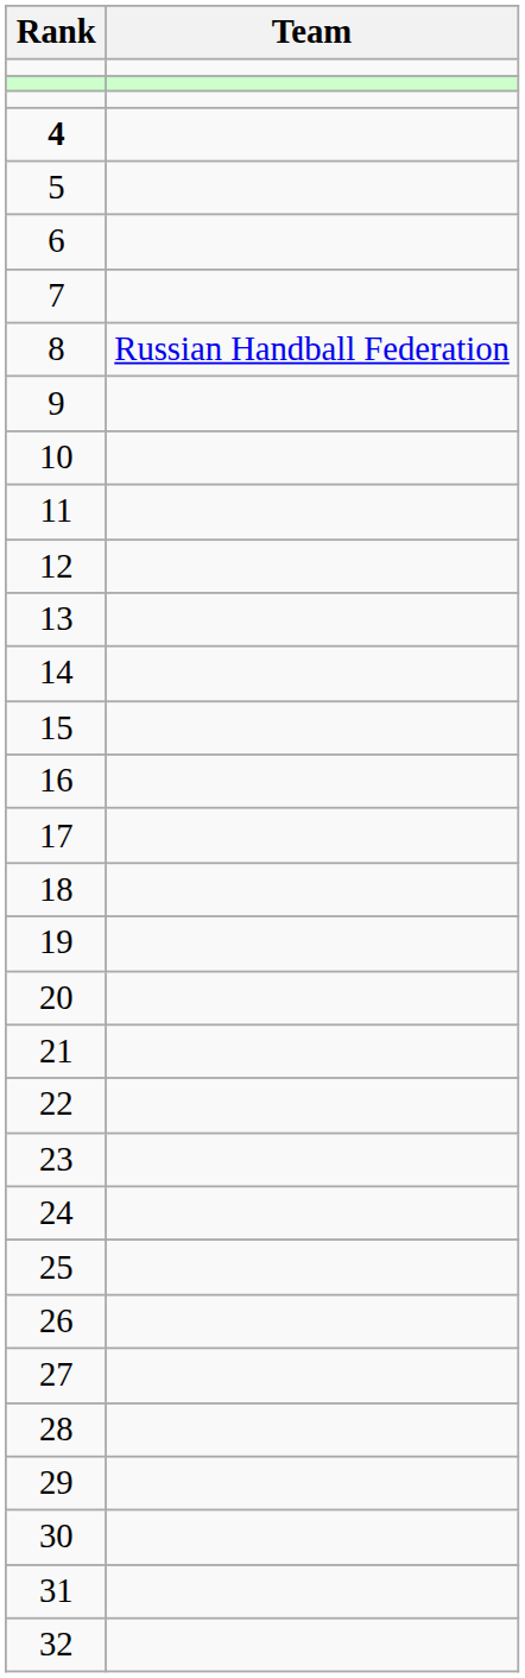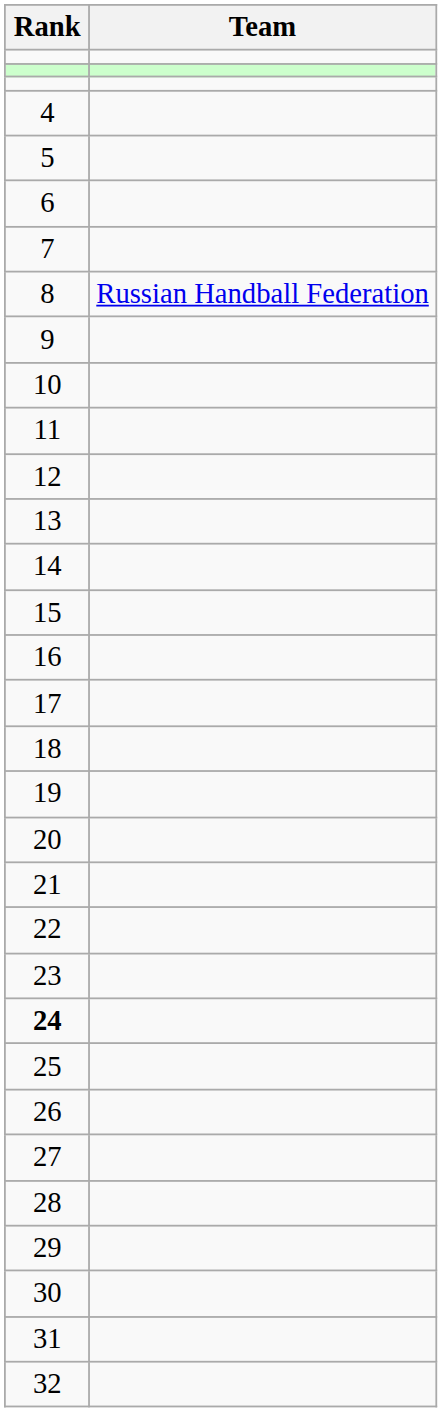row 5 | Rank: bold -> normal
row 25 | Rank: normal -> bold
